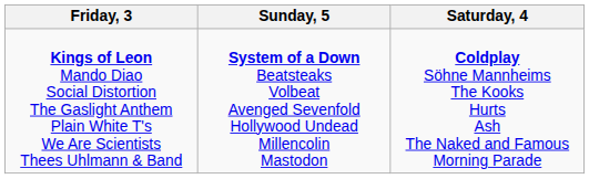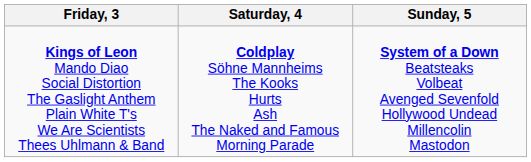columns swapped: Saturday, 4 <-> Sunday, 5
